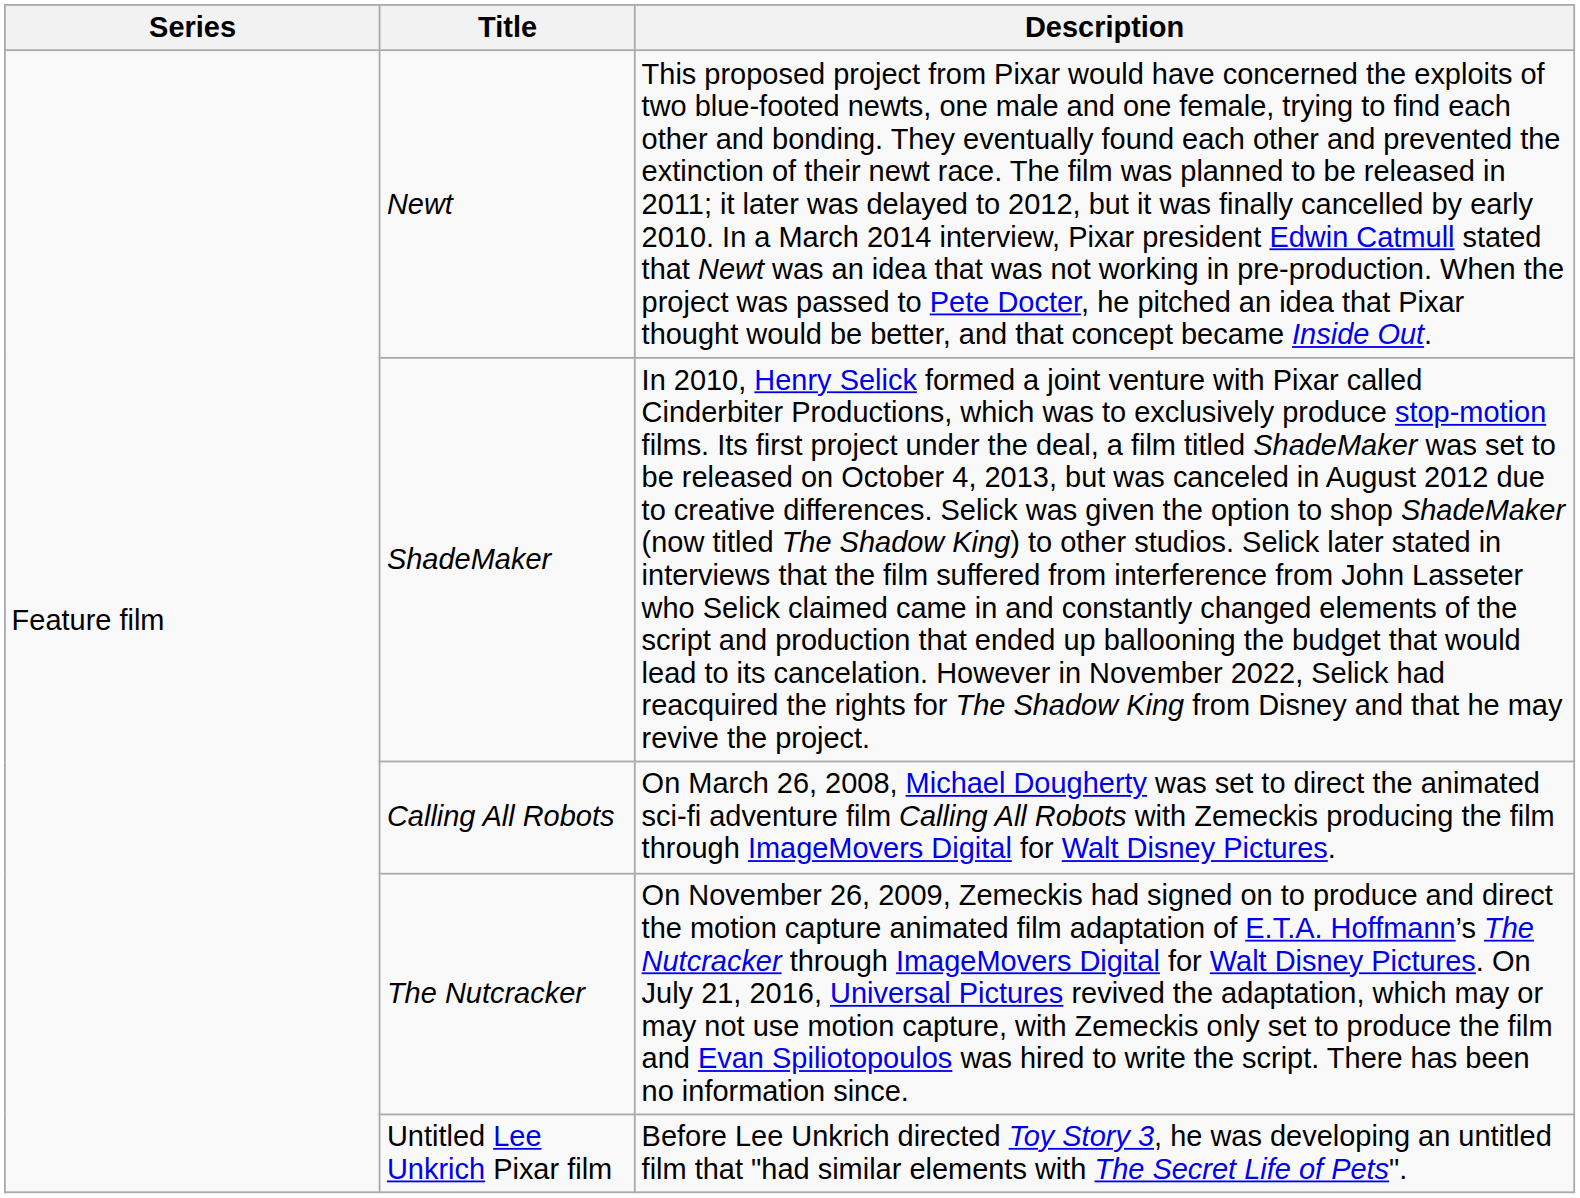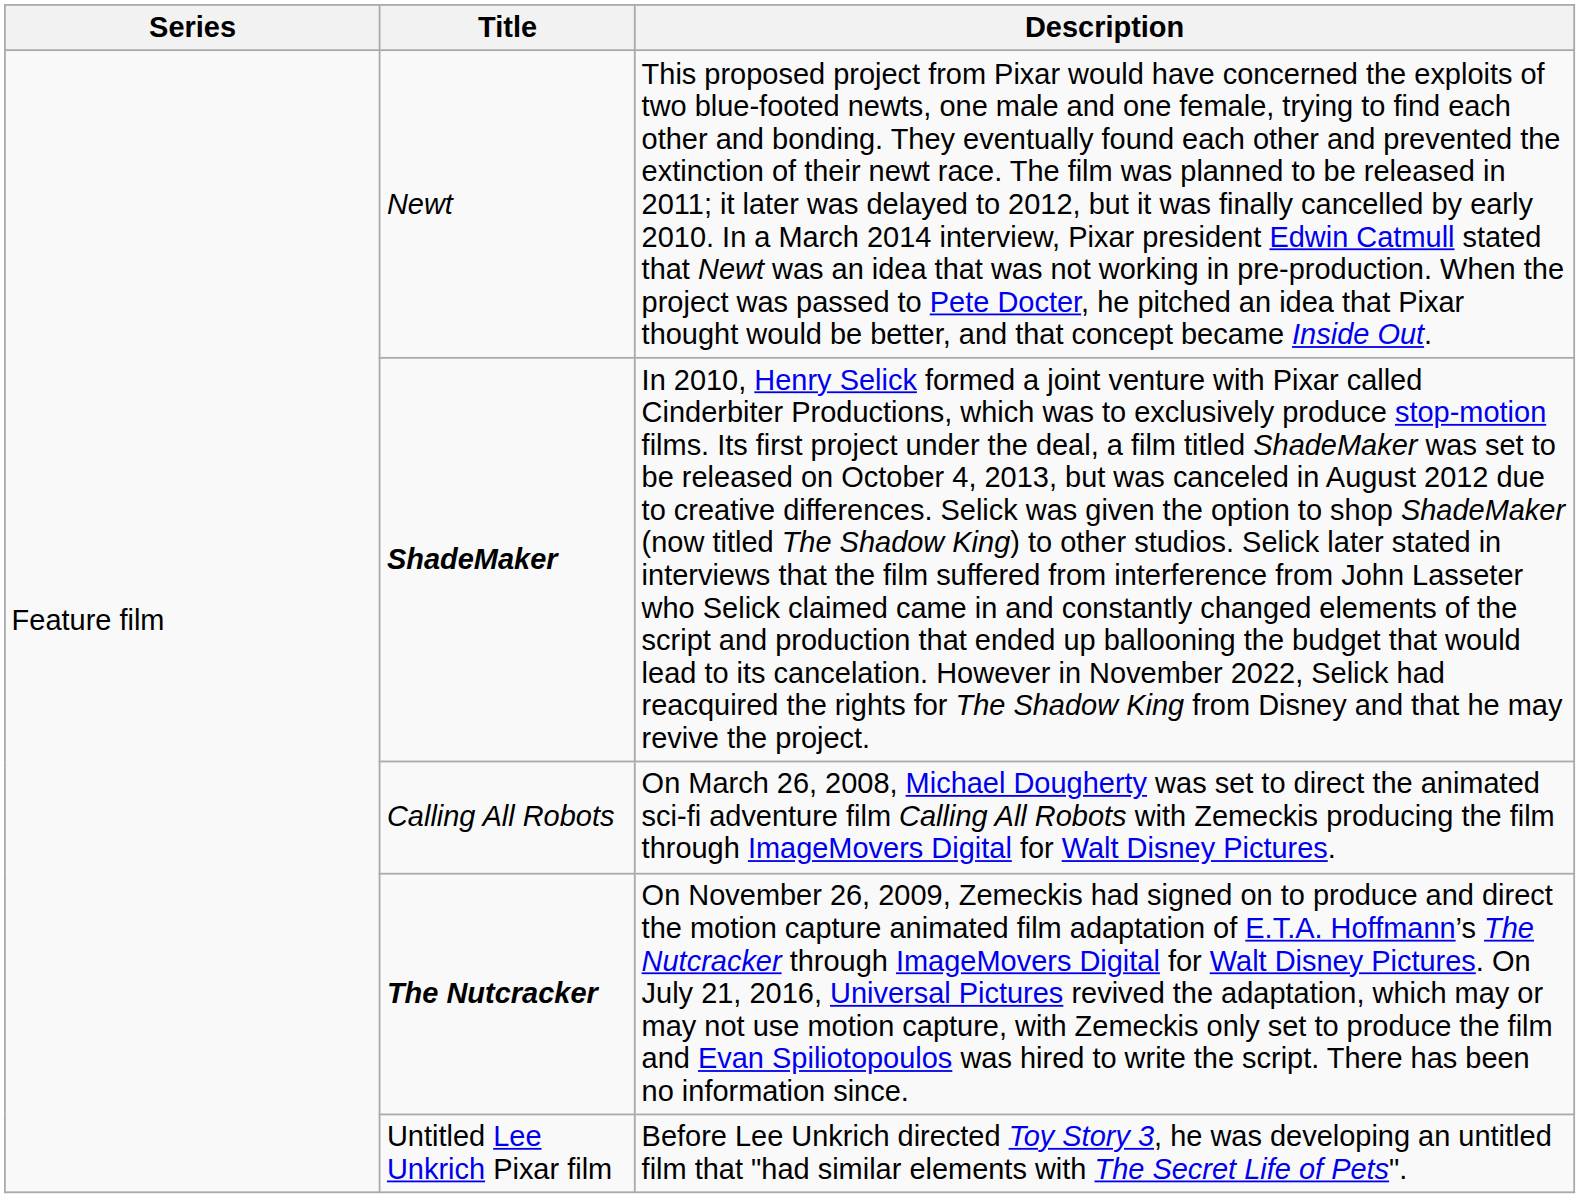ShadeMaker | Title: normal -> bold
The Nutcracker | Title: normal -> bold
